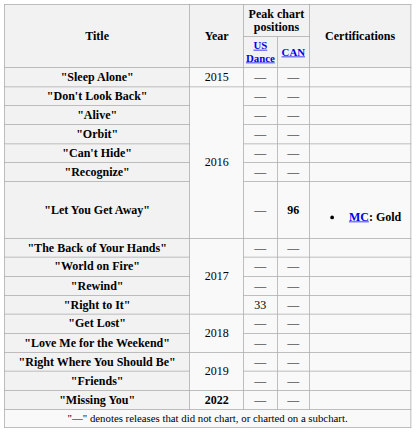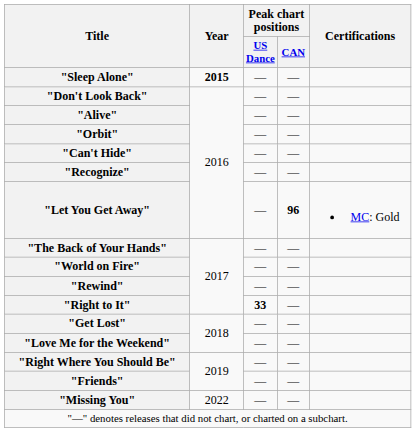"Sleep Alone" | Year: normal -> bold
"Let You Get Away" | Certifications: bold -> normal
"Right to It" | Peak chart positions / US Dance: normal -> bold
"Missing You" | Year: bold -> normal
